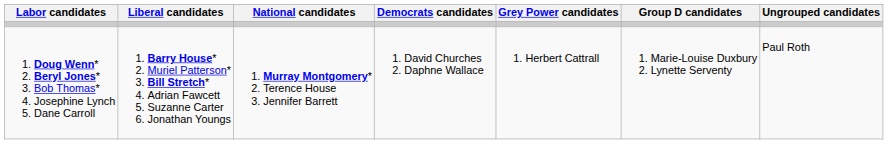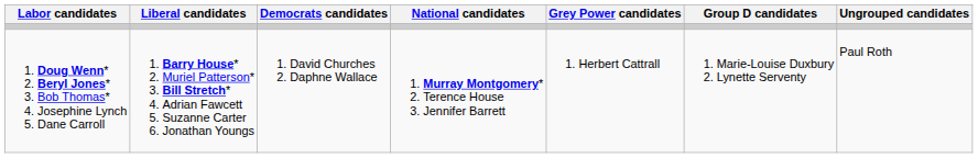columns swapped: National candidates <-> Democrats candidates
